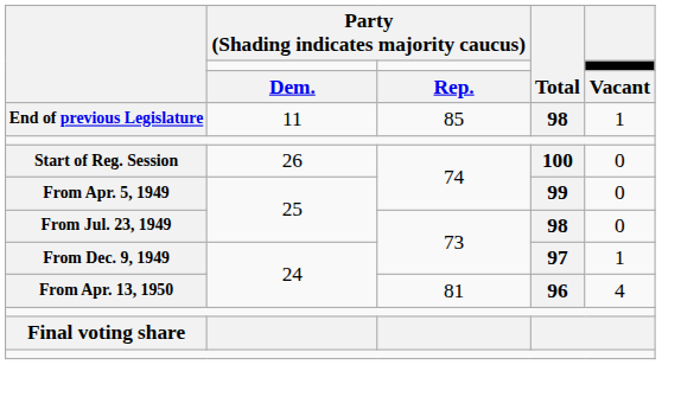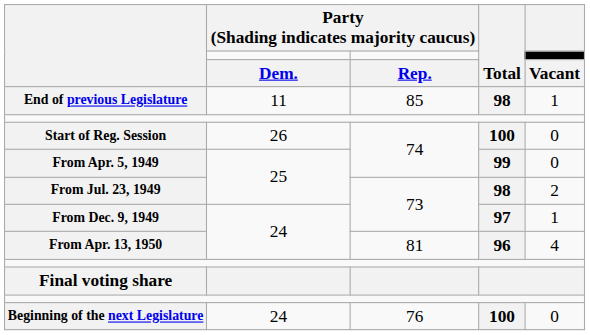From Jul. 23, 1949 | column 5: 0 -> 2
+ row: Beginning of the next Legislature | 24 | 76 | 100 | 0
